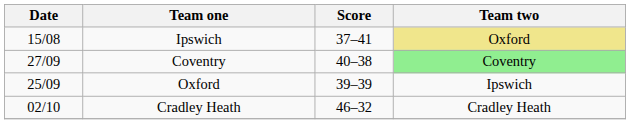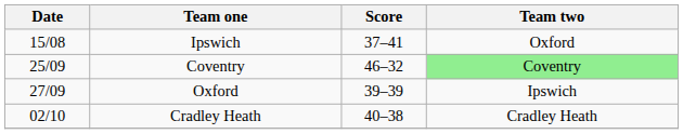row 2 | Team two: khaki background -> no background
row 3 | Date: 27/09 -> 25/09
row 3 | Score: 40–38 -> 46–32
row 4 | Date: 25/09 -> 27/09
row 5 | Score: 46–32 -> 40–38
